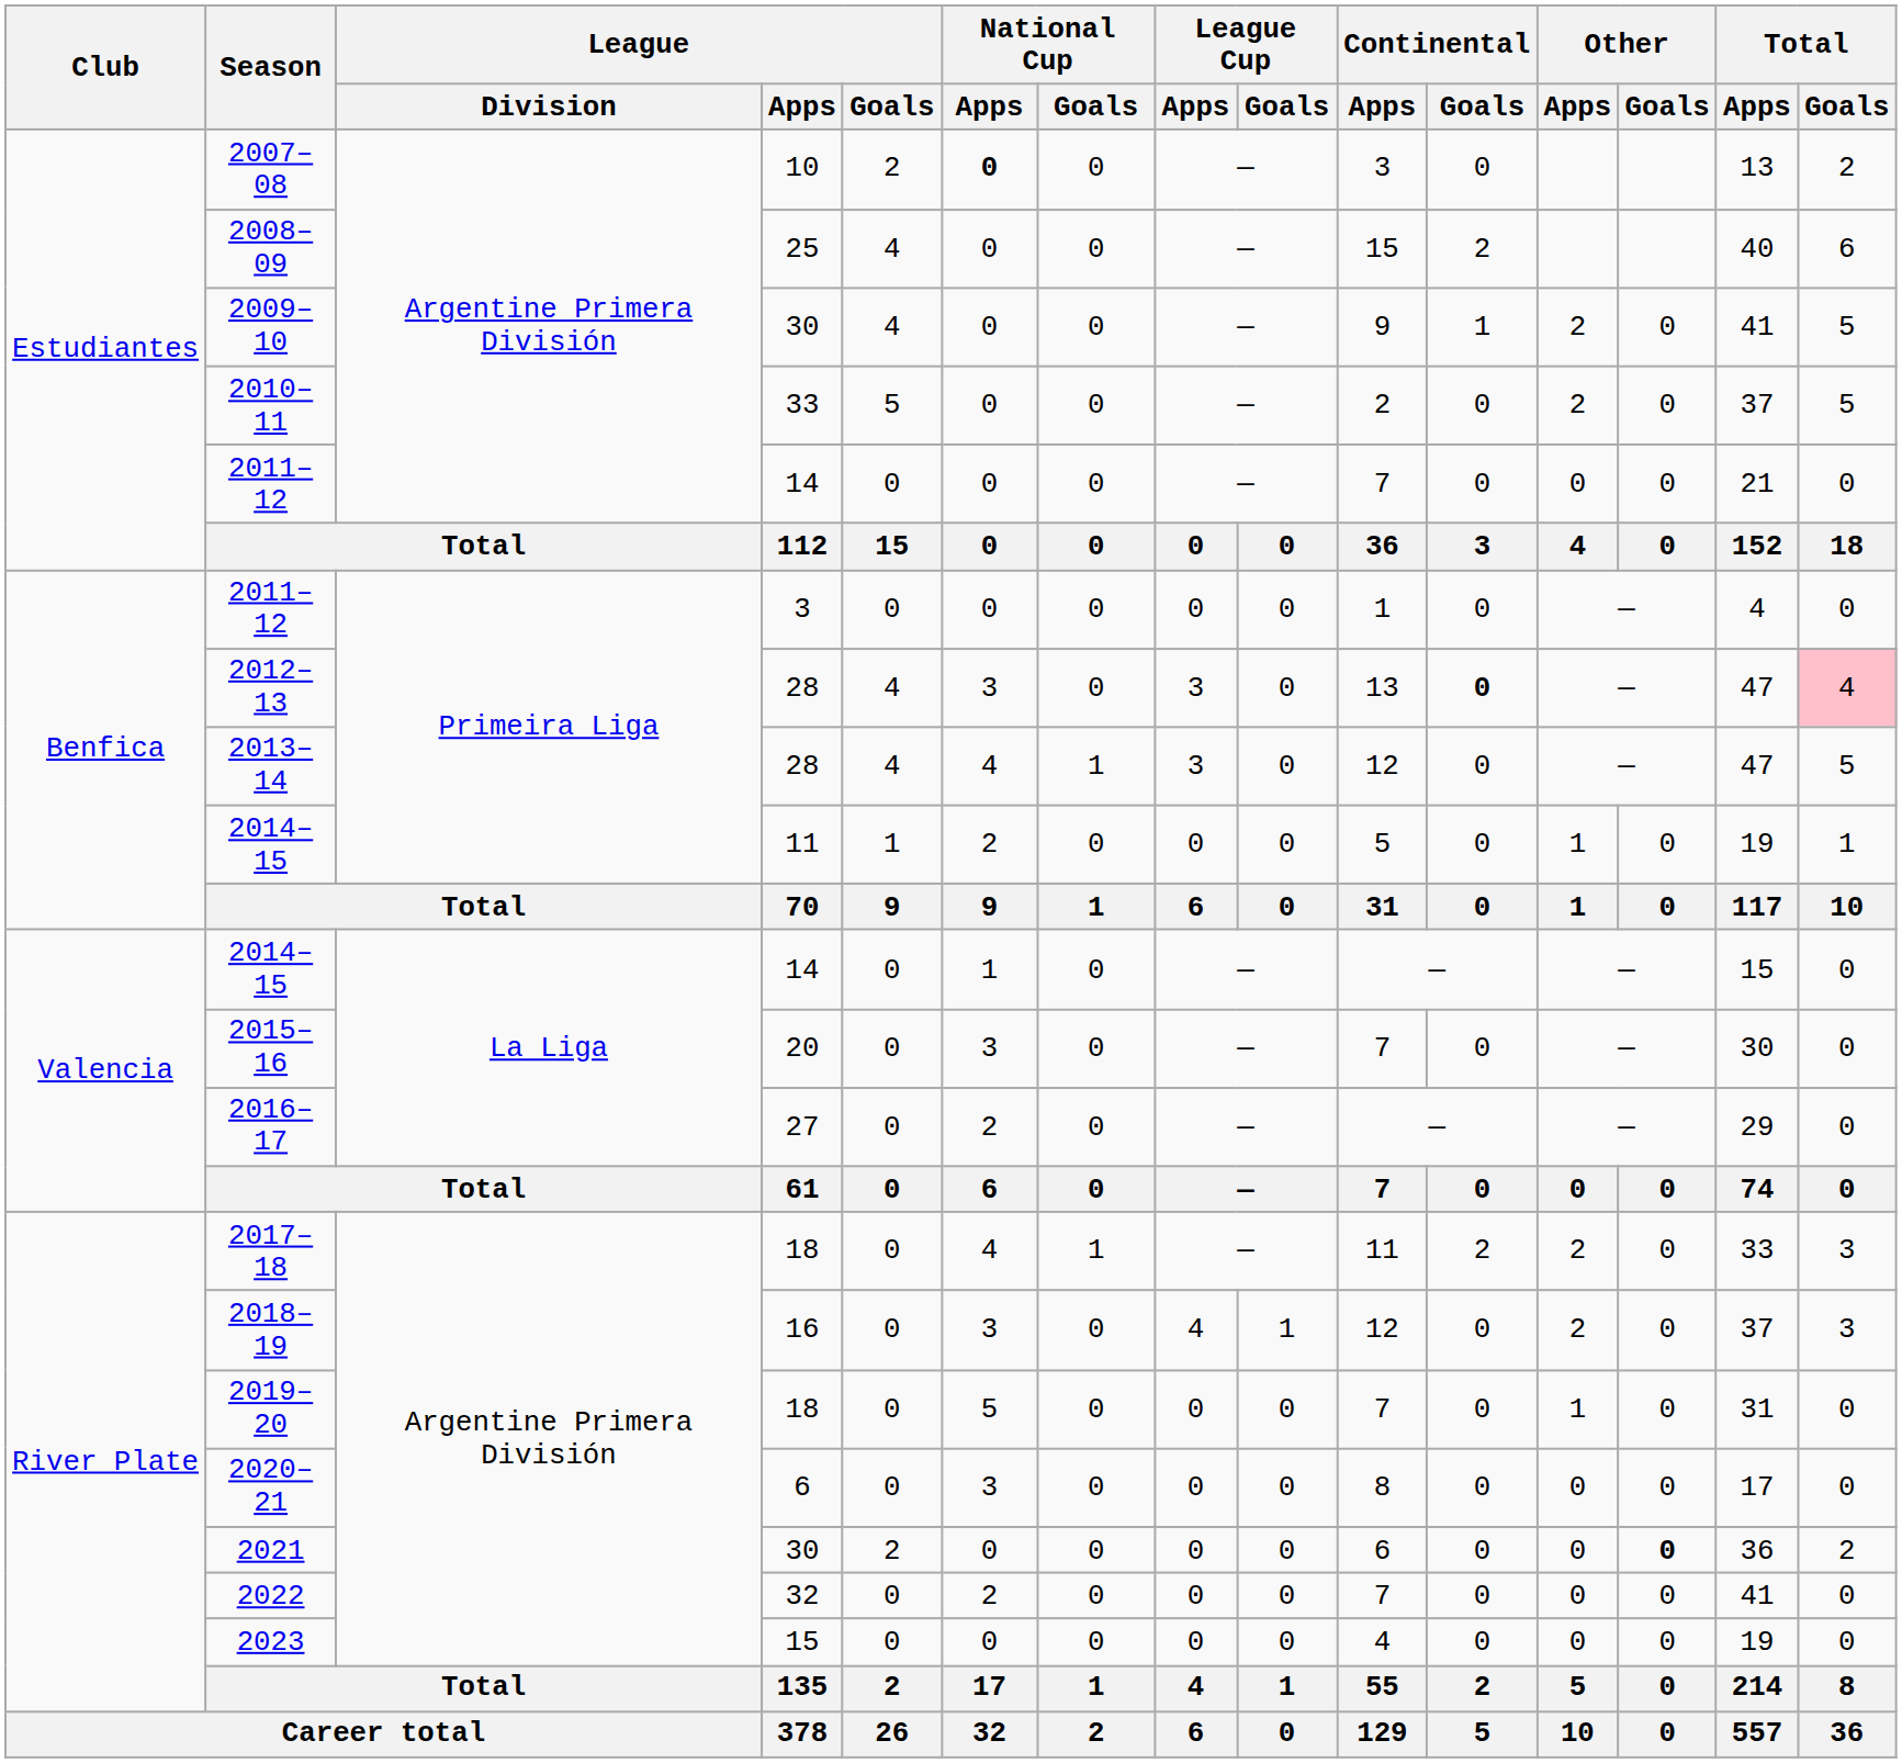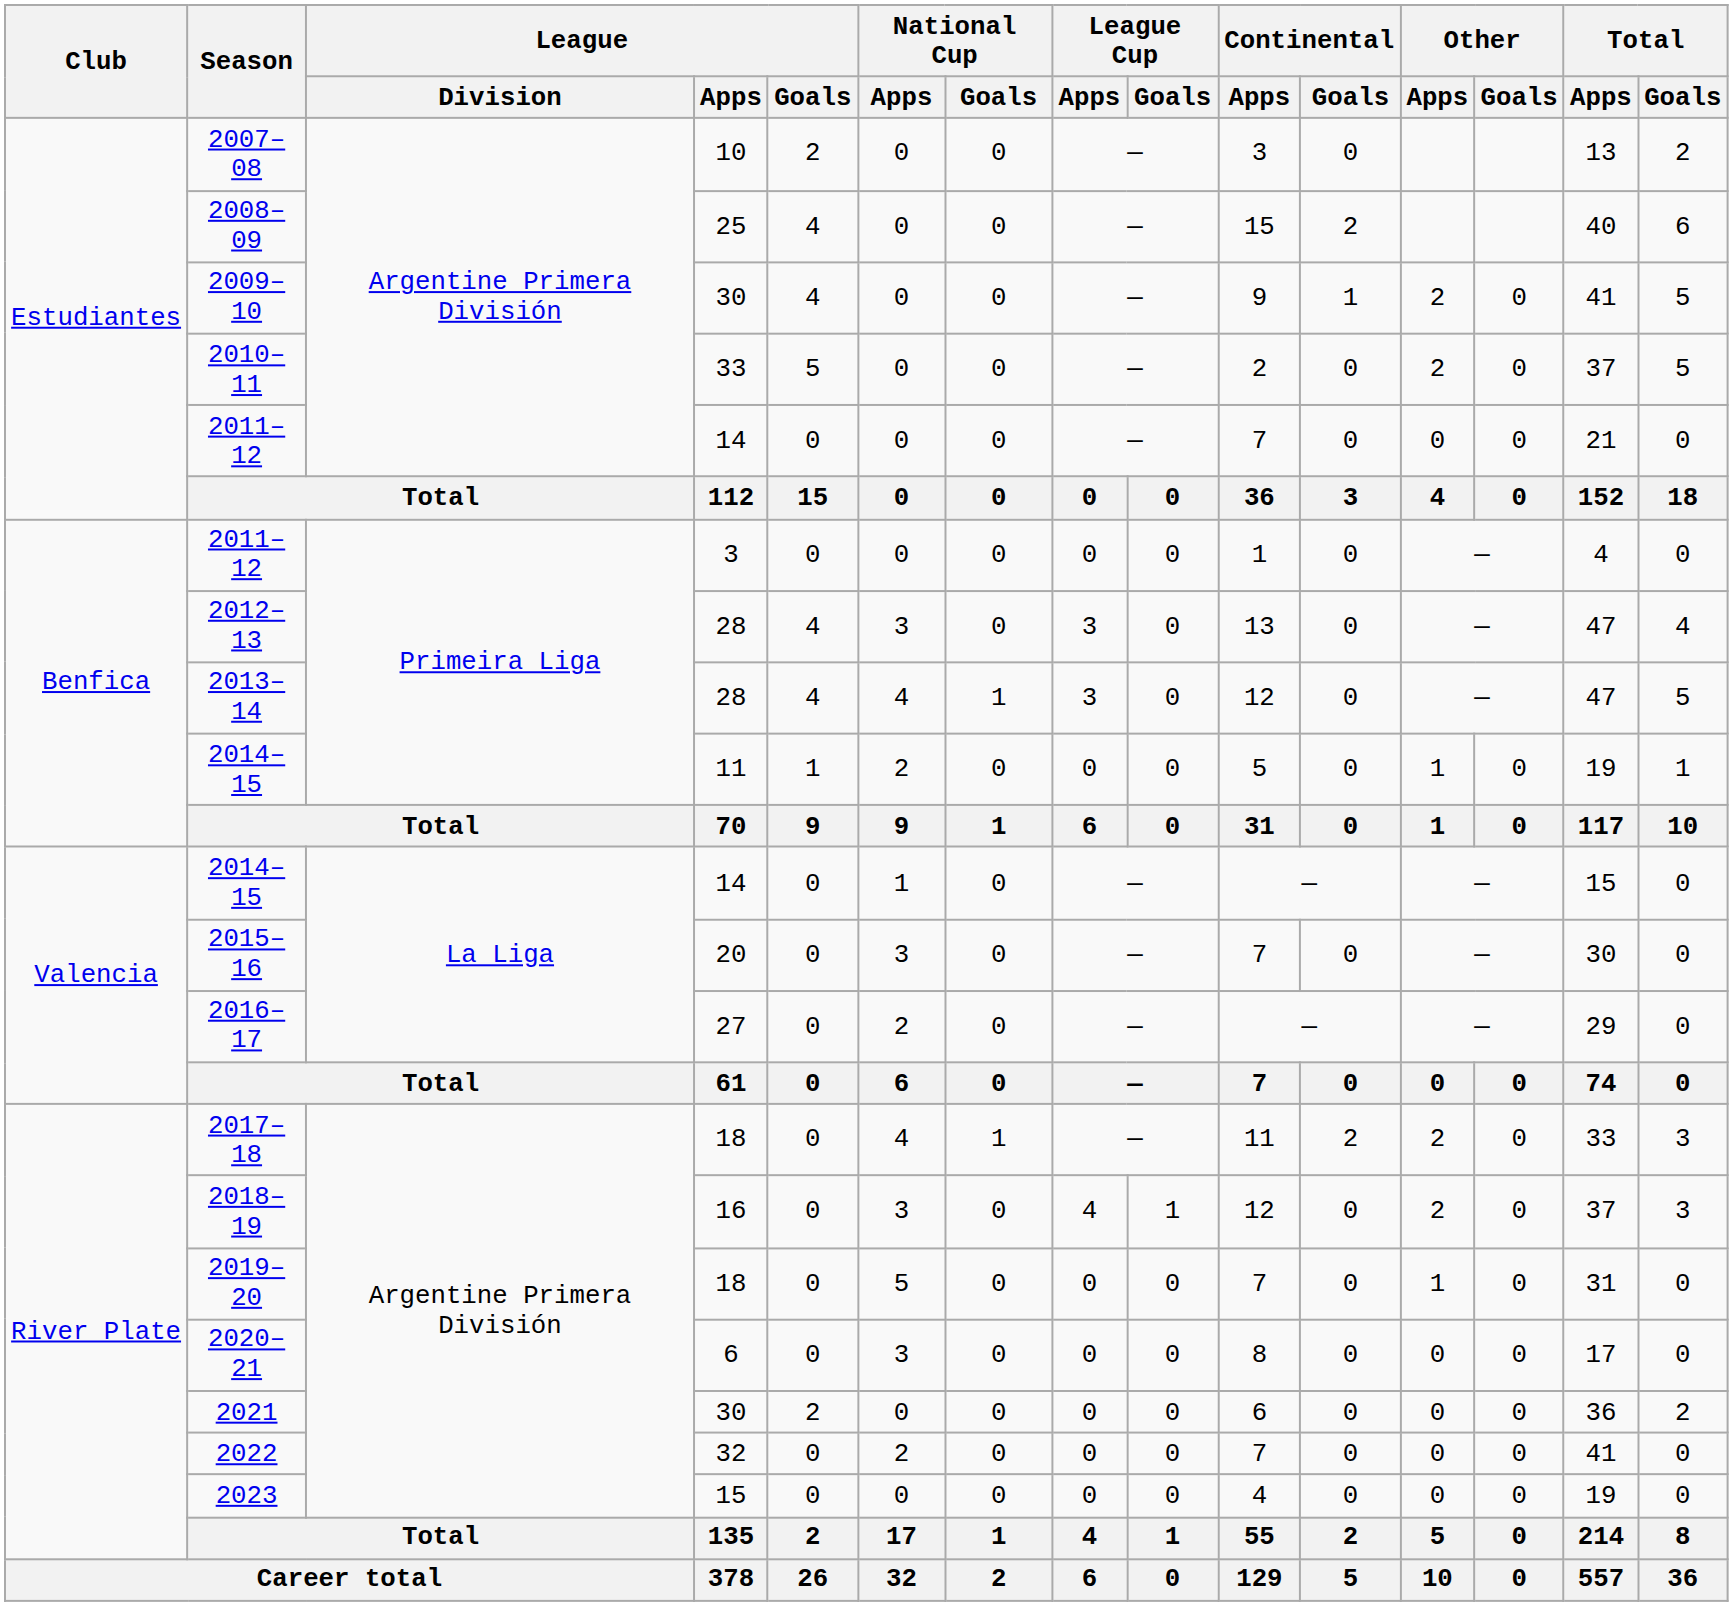2007–08 | National Cup / Apps: bold -> normal
2012–13 | Continental / Goals: bold -> normal
2012–13 | Total / Goals: pink background -> no background
2021 | Other / Goals: bold -> normal
